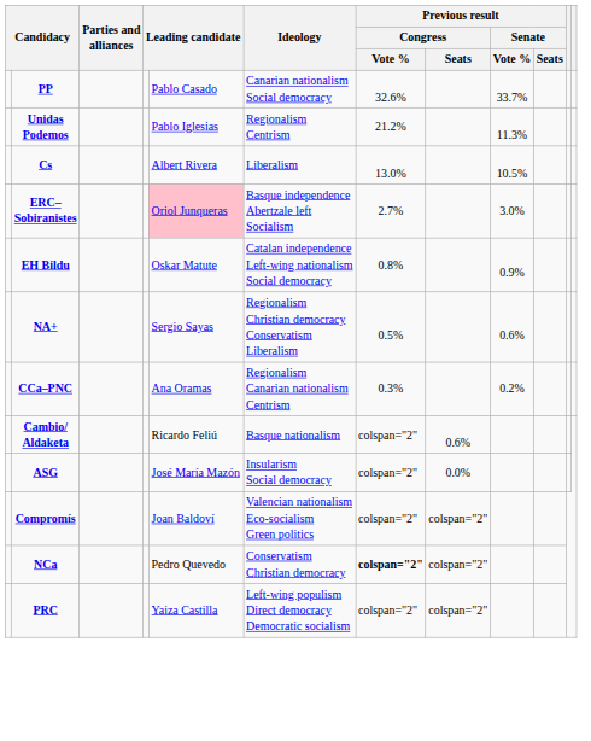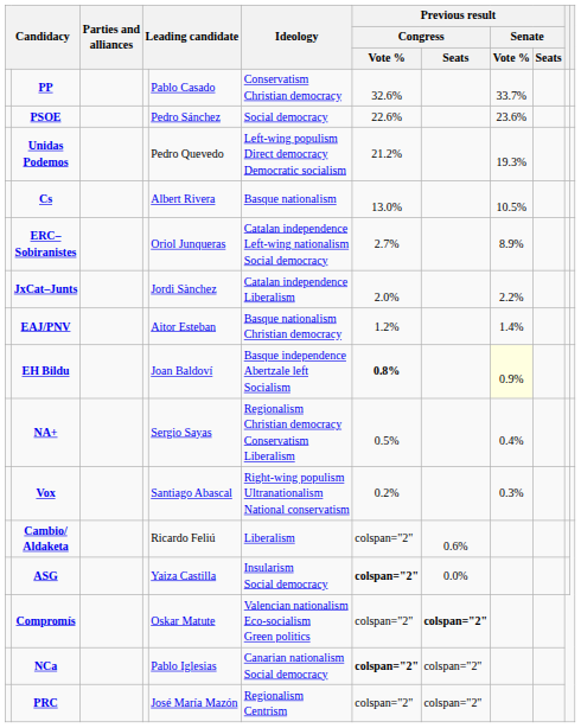PP | Ideology: Canarian nationalism Social democracy -> Conservatism Christian democracy
+ row: PSOE | Pedro Sánchez | Social democracy | 22.6% | 23.6%
Unidas Podemos | column 5: Pablo Iglesias -> Pedro Quevedo
Unidas Podemos | Ideology: Regionalism Centrism -> Left-wing populism Direct democracy Democratic socialism
Unidas Podemos | Previous result / Senate / Vote %: 11.3% -> 19.3%
Cs | Ideology: Liberalism -> Basque nationalism
ERC– Sobiranistes | column 5: pink background -> no background
ERC– Sobiranistes | Ideology: Basque independence Abertzale left Socialism -> Catalan independence Left-wing nationalism Social democracy
ERC– Sobiranistes | Previous result / Senate / Vote %: 3.0% -> 8.9%
+ row: JxCat–Junts | Jordi Sànchez | Catalan independence Liberalism | 2.0% | 2.2%
+ row: EAJ/PNV | Aitor Esteban | Basque nationalism Christian democracy | 1.2% | 1.4%
EH Bildu | column 5: Oskar Matute -> Joan Baldoví
EH Bildu | Ideology: Catalan independence Left-wing nationalism Social democracy -> Basque independence Abertzale left Socialism
EH Bildu | Previous result / Congress / Vote %: normal -> bold
EH Bildu | Previous result / Senate / Vote %: no background -> lightyellow background
NA+ | Previous result / Senate / Vote %: 0.6% -> 0.4%
- row: CCa–PNC | Ana Oramas | Regionalism Canarian nationalism Centrism | 0.3% | 0.2%
+ row: Vox | Santiago Abascal | Right-wing populism Ultranationalism National conservatism | 0.2% | 0.3%
Cambio/ Aldaketa | Ideology: Basque nationalism -> Liberalism
ASG | column 5: José María Mazón -> Yaiza Castilla
ASG | Previous result / Congress / Vote %: normal -> bold
Compromís | column 5: Joan Baldoví -> Oskar Matute
Compromís | Previous result / Congress / Seats: normal -> bold
NCa | column 5: Pedro Quevedo -> Pablo Iglesias
NCa | Ideology: Conservatism Christian democracy -> Canarian nationalism Social democracy
PRC | column 5: Yaiza Castilla -> José María Mazón
PRC | Ideology: Left-wing populism Direct democracy Democratic socialism -> Regionalism Centrism
